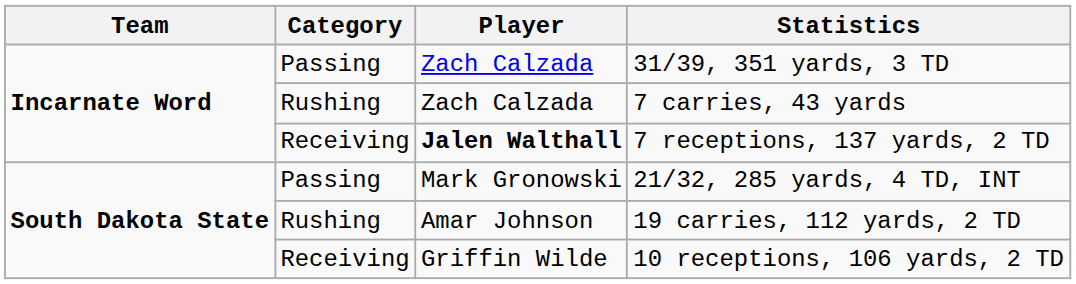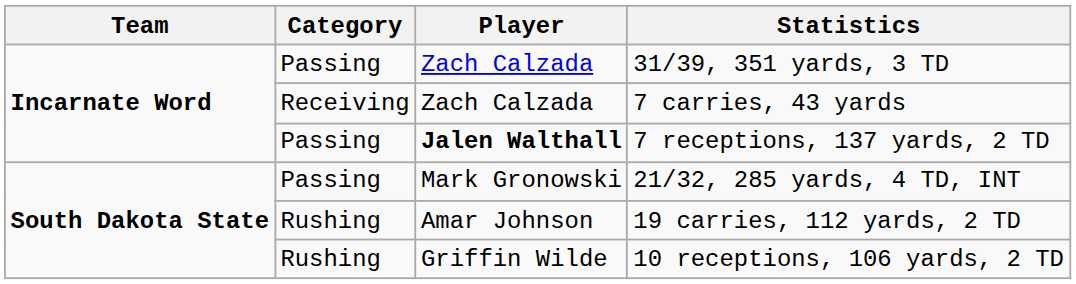7 carries, 43 yards | Category: Rushing -> Receiving
7 receptions, 137 yards, 2 TD | Category: Receiving -> Passing
10 receptions, 106 yards, 2 TD | Category: Receiving -> Rushing
